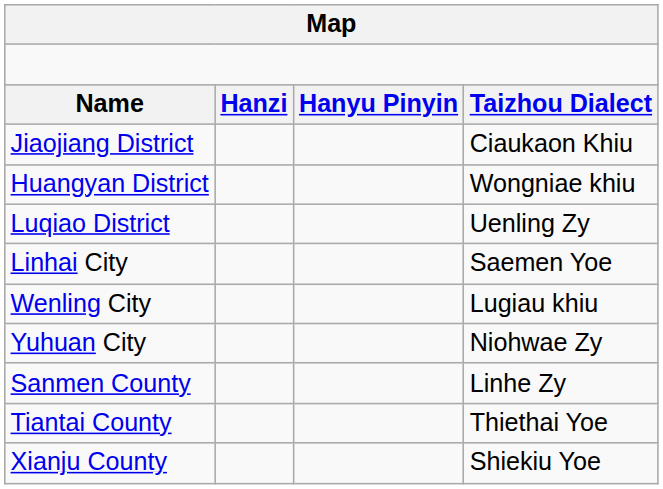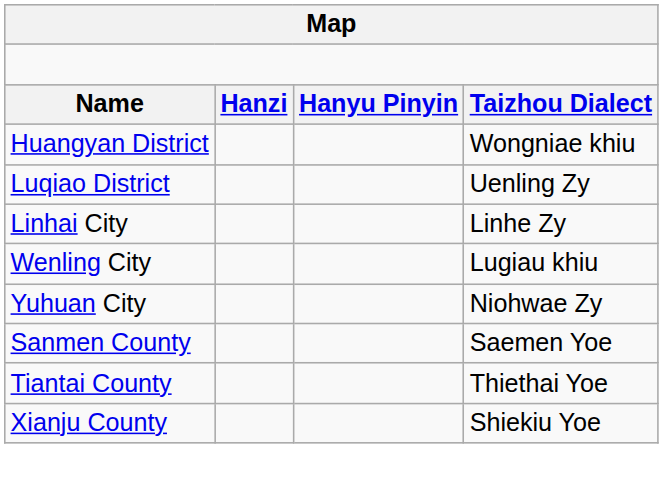- row: Jiaojiang District | Ciaukaon Khiu
Linhai City | column 4: Saemen Yoe -> Linhe Zy
Sanmen County | column 4: Linhe Zy -> Saemen Yoe
